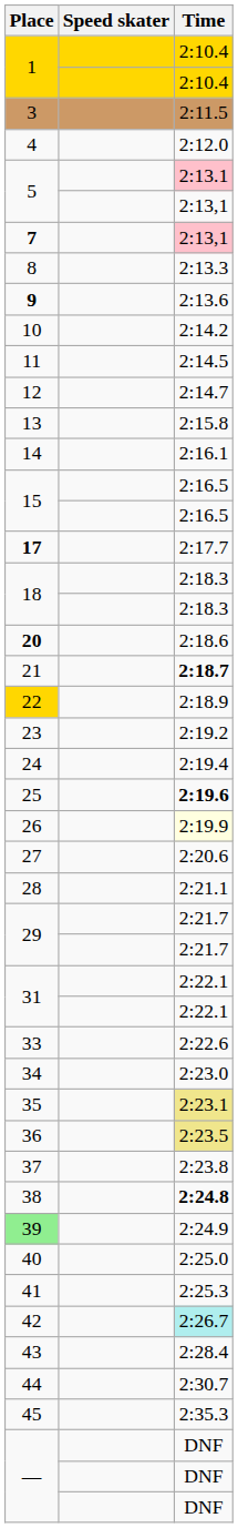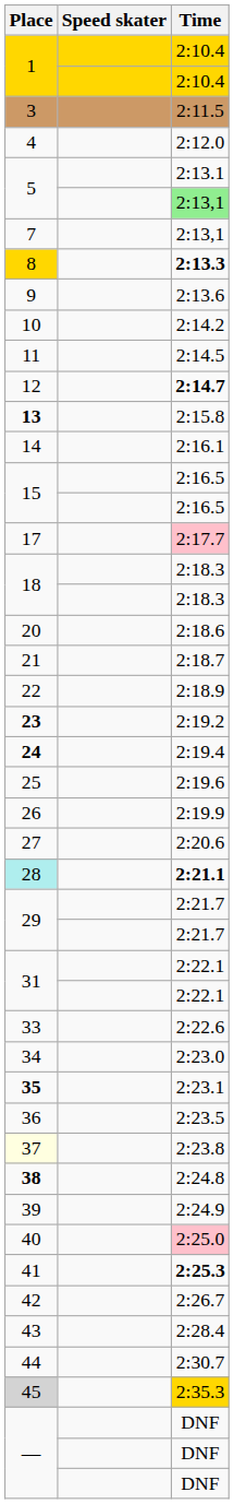5 / 2:13.1 | Time: pink background -> no background
5 / 2:13,1 | Time: no background -> lightgreen background
7 | Place: bold -> normal
7 | Time: pink background -> no background
8 | Place: no background -> gold background
8 | Time: normal -> bold
9 | Place: bold -> normal
12 | Time: normal -> bold
13 | Place: normal -> bold
17 | Place: bold -> normal
17 | Time: no background -> pink background
20 | Place: bold -> normal
21 | Time: bold -> normal
22 | Place: gold background -> no background
23 | Place: normal -> bold
24 | Place: normal -> bold
25 | Time: bold -> normal
26 | Time: lightyellow background -> no background
28 | Place: no background -> paleturquoise background
28 | Time: normal -> bold
35 | Place: normal -> bold
35 | Time: khaki background -> no background
36 | Time: khaki background -> no background
37 | Place: no background -> lightyellow background
38 | Place: normal -> bold
38 | Time: bold -> normal
39 | Place: lightgreen background -> no background
40 | Time: no background -> pink background
41 | Time: normal -> bold
42 | Time: paleturquoise background -> no background
45 | Place: no background -> lightgrey background
45 | Time: no background -> gold background
